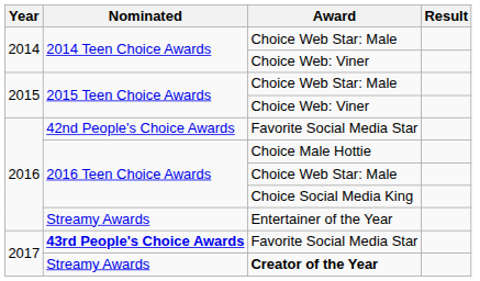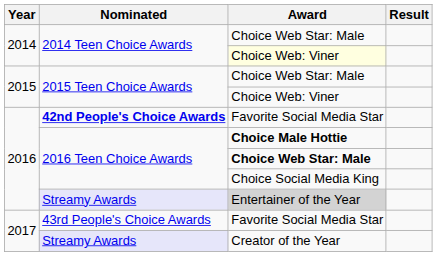2014 Teen Choice Awards / Choice Web: Viner | Award: no background -> lightyellow background
42nd People's Choice Awards / Favorite Social Media Star | Nominated: normal -> bold
Choice Male Hottie | Award: normal -> bold
2016 Teen Choice Awards / Choice Web Star: Male | Award: normal -> bold
Entertainer of the Year | Nominated: no background -> lavender background
Entertainer of the Year | Award: no background -> lightgrey background
43rd People's Choice Awards / Favorite Social Media Star | Nominated: bold -> normal
Creator of the Year | Nominated: no background -> lavender background
Creator of the Year | Award: bold -> normal
